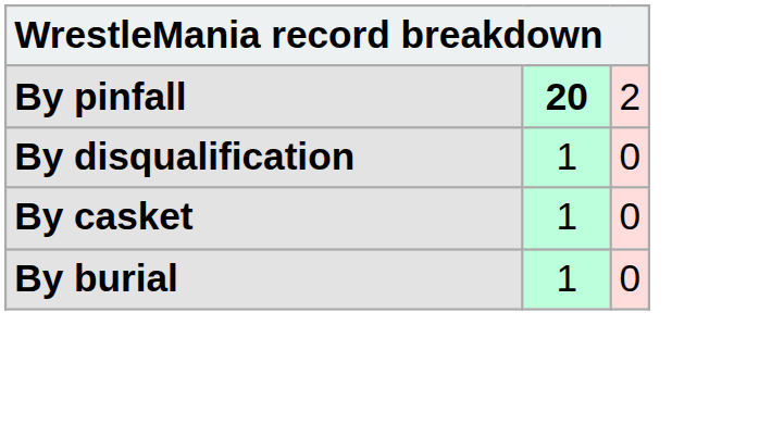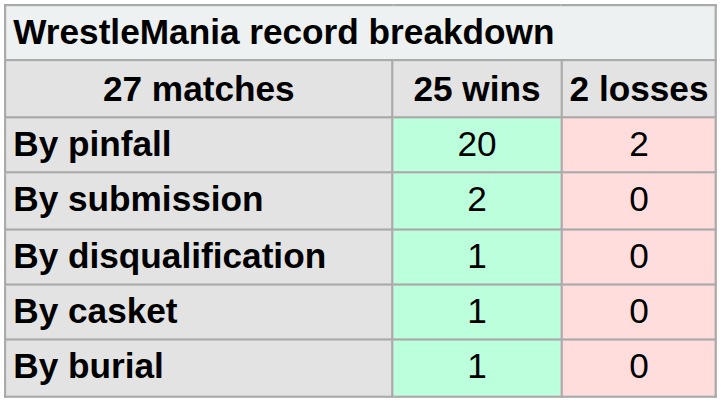+ row: 27 matches | 25 wins | 2 losses
By pinfall | column 2: bold -> normal
+ row: By submission | 2 | 0
